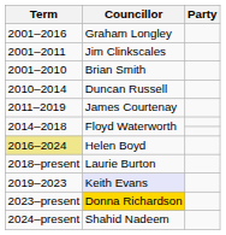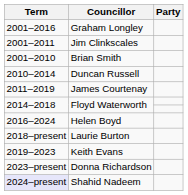Helen Boyd | Term: khaki background -> no background
Keith Evans | Councillor: lavender background -> no background
Donna Richardson | Councillor: gold background -> no background
Shahid Nadeem | Term: no background -> lavender background
